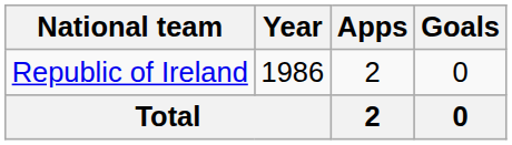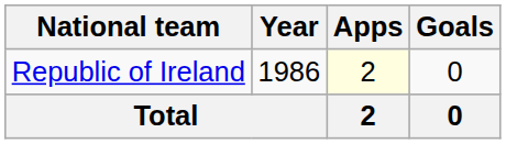Republic of Ireland | Apps: no background -> lightyellow background
